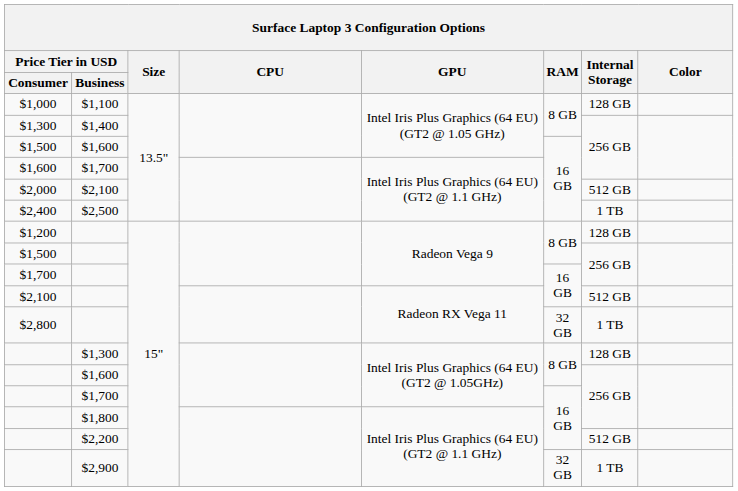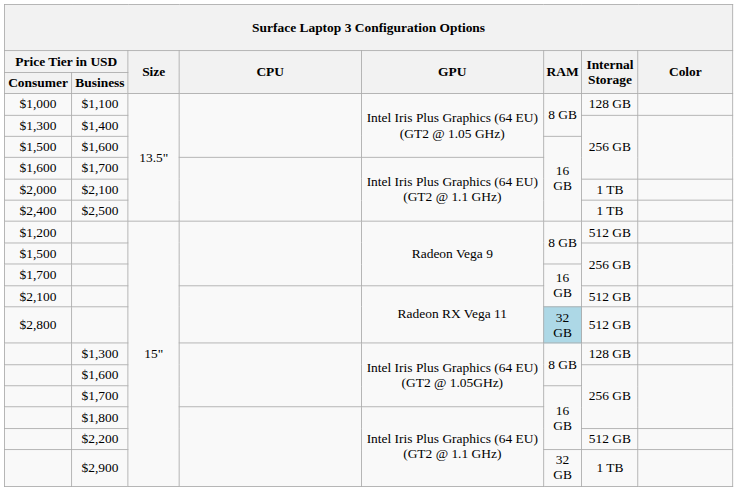$2,000 | Internal Storage: 512 GB -> 1 TB
$1,200 | Internal Storage: 128 GB -> 512 GB
$2,800 | RAM: no background -> lightblue background
$2,800 | Internal Storage: 1 TB -> 512 GB
